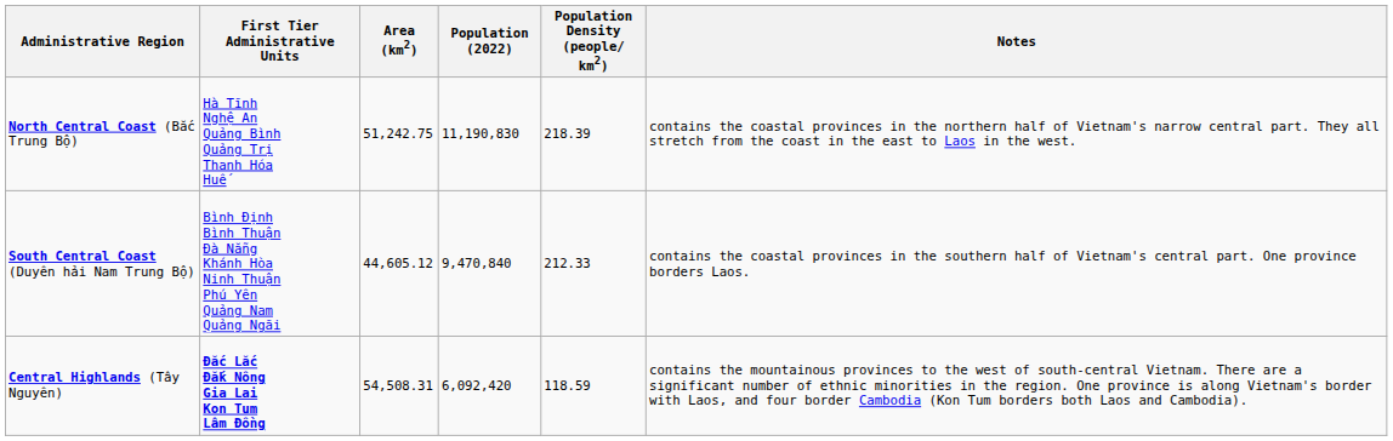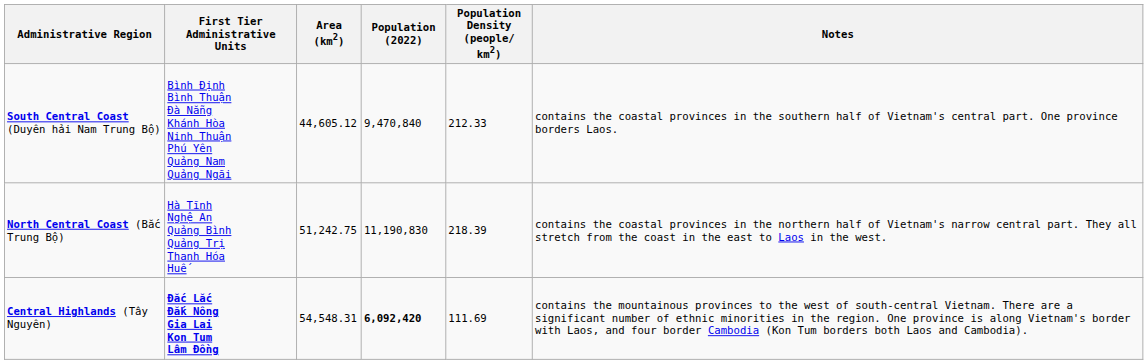rows swapped: North Central Coast (Bắc Trung Bộ) <-> South Central Coast (Duyên hải Nam Trung Bộ)
Central Highlands (Tây Nguyên) | Area (km2): 54,508.31 -> 54,548.31
Central Highlands (Tây Nguyên) | Population (2022): normal -> bold
Central Highlands (Tây Nguyên) | Population Density (people/ km2): 118.59 -> 111.69
